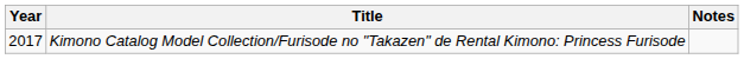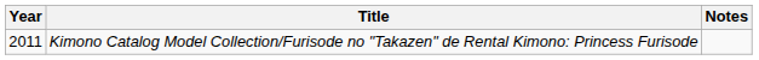row 2 | Year: 2017 -> 2011
